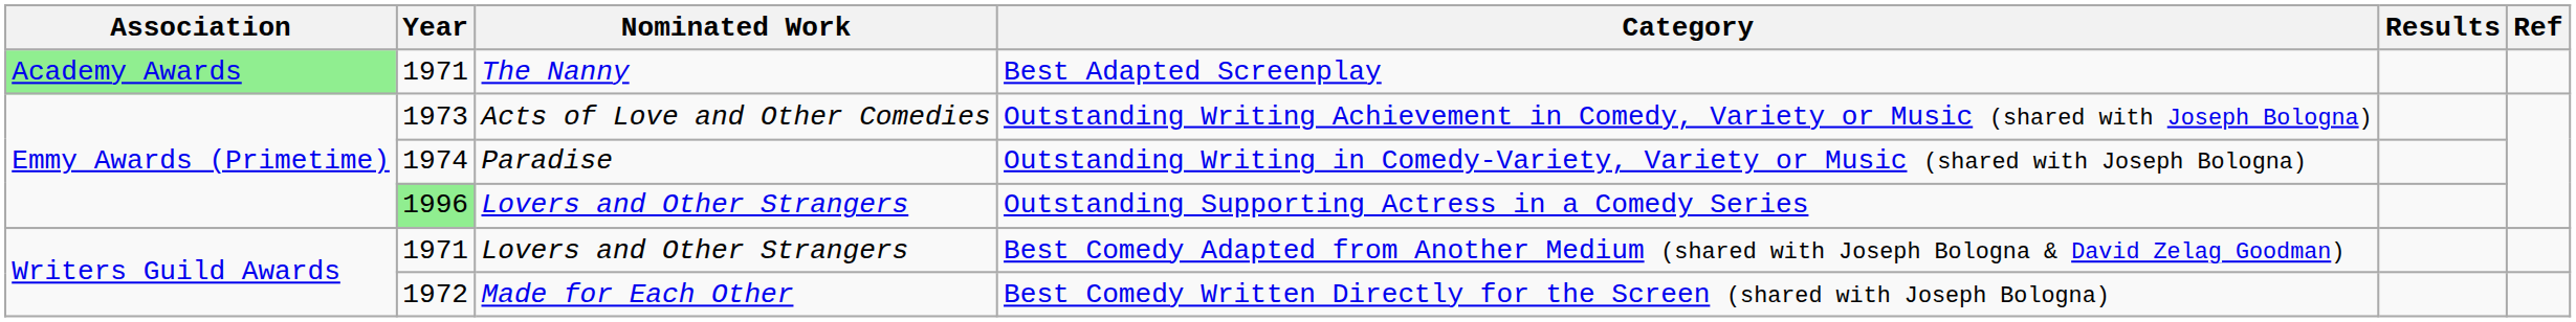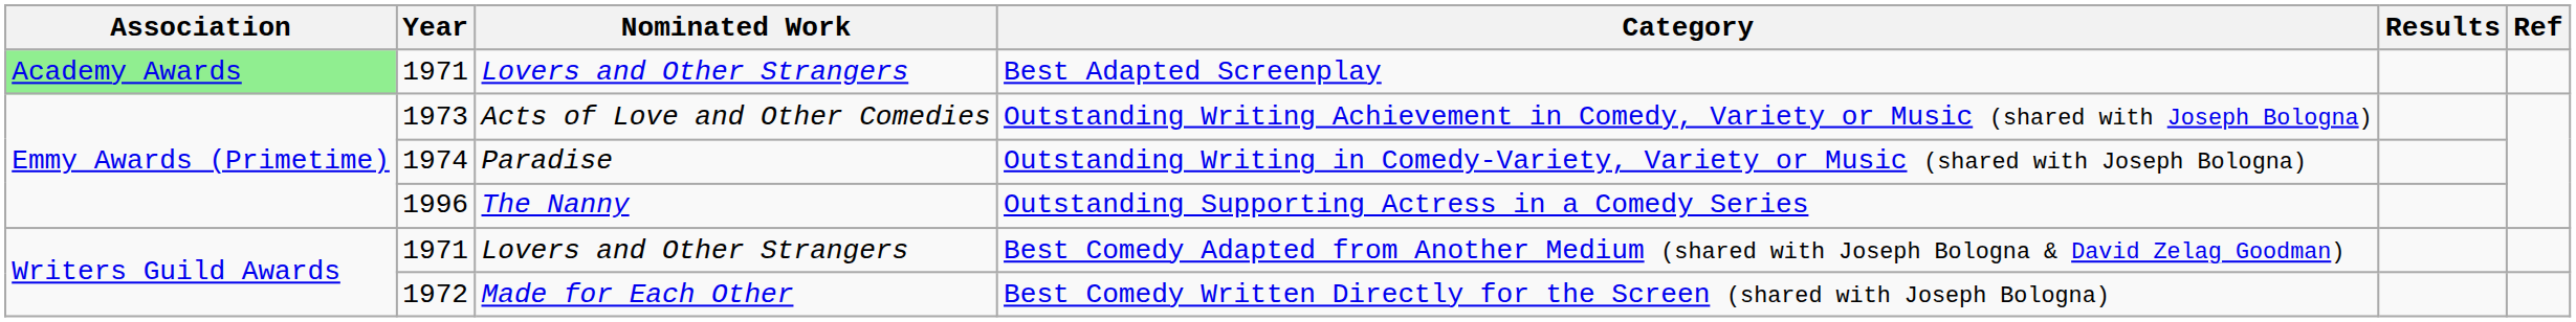Best Adapted Screenplay | Nominated Work: The Nanny -> Lovers and Other Strangers
Outstanding Supporting Actress in a Comedy Series | Year: lightgreen background -> no background
Outstanding Supporting Actress in a Comedy Series | Nominated Work: Lovers and Other Strangers -> The Nanny
